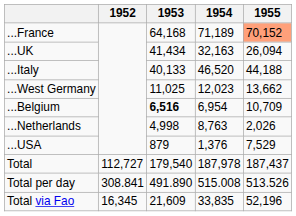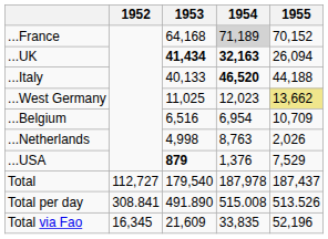...France | 1954: no background -> lightgrey background
...France | 1955: lightsalmon background -> no background
...UK | 1953: normal -> bold
...UK | 1954: normal -> bold
...Italy | 1954: normal -> bold
...West Germany | 1955: no background -> khaki background
...Belgium | 1953: bold -> normal
...USA | 1953: normal -> bold
